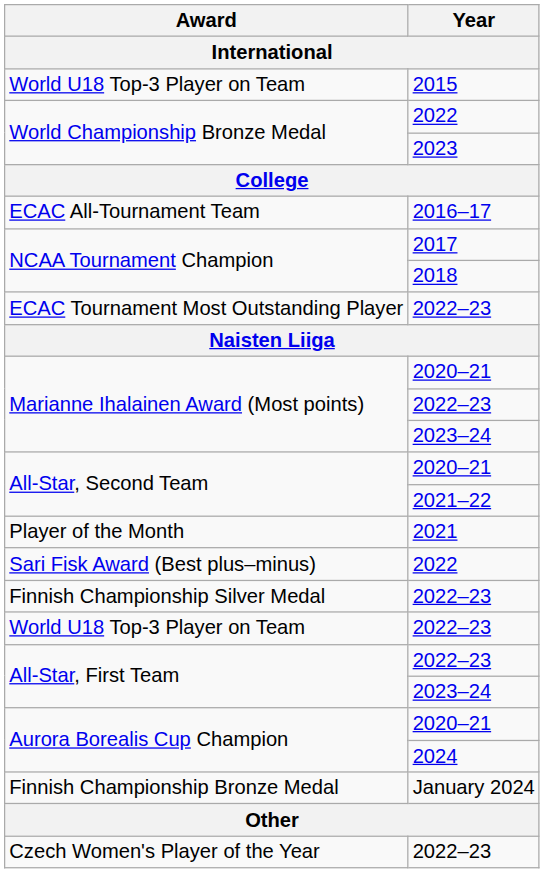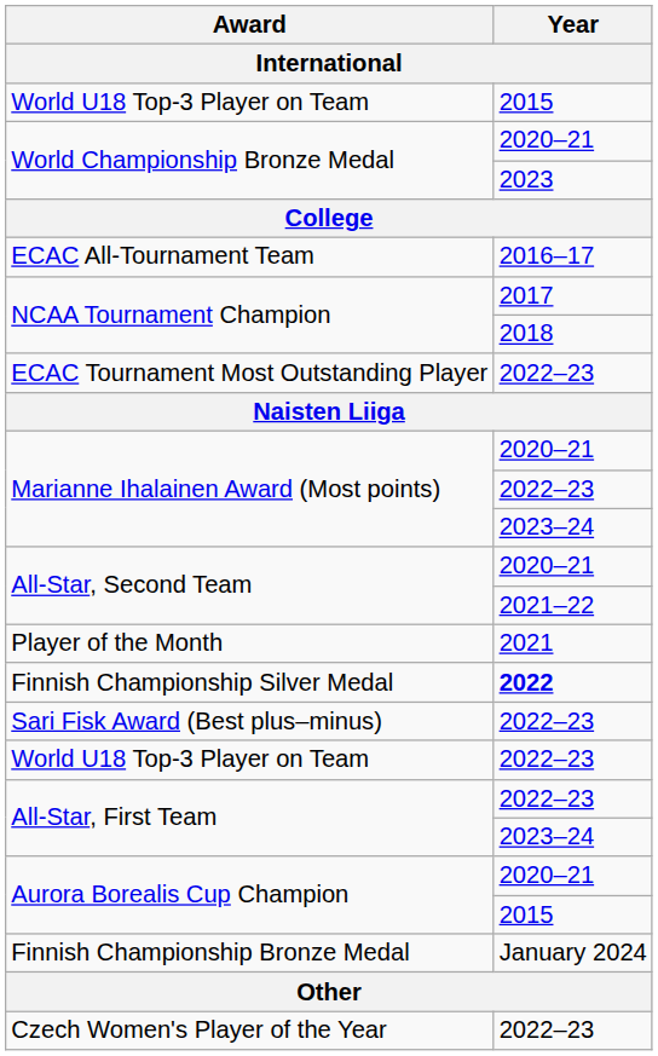row 4 | Year: 2022 -> 2020–21
row 18 | Award: Sari Fisk Award (Best plus–minus) -> Finnish Championship Silver Medal
row 18 | Year: normal -> bold
row 19 | Award: Finnish Championship Silver Medal -> Sari Fisk Award (Best plus–minus)
row 24 | Year: 2024 -> 2015
